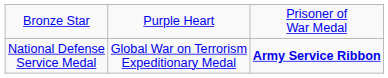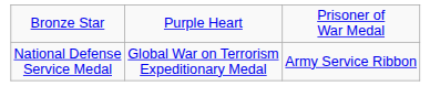National Defense Service Medal | column 3: bold -> normal
